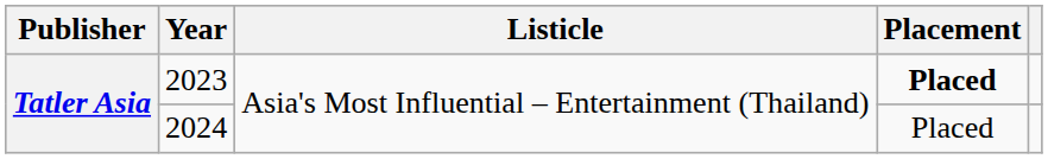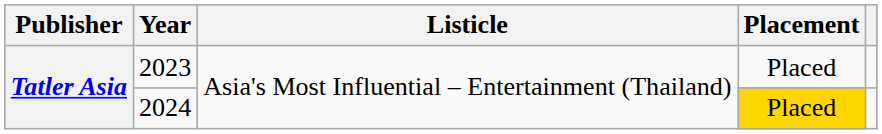2023 | Placement: bold -> normal
2024 | Placement: no background -> gold background
